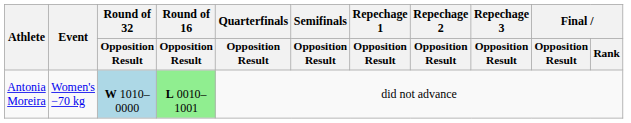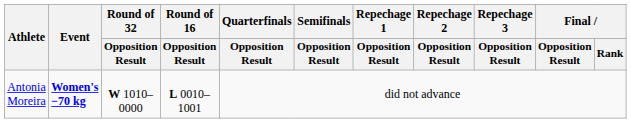Antonia Moreira | Event: normal -> bold
Antonia Moreira | Round of 32 / Opposition Result: lightblue background -> no background
Antonia Moreira | Round of 16 / Opposition Result: lightgreen background -> no background
